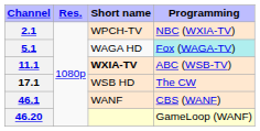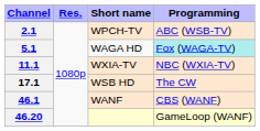2.1 | Programming: NBC (WXIA-TV) -> ABC (WSB-TV)
11.1 | Short name: bold -> normal
11.1 | Programming: ABC (WSB-TV) -> NBC (WXIA-TV)
